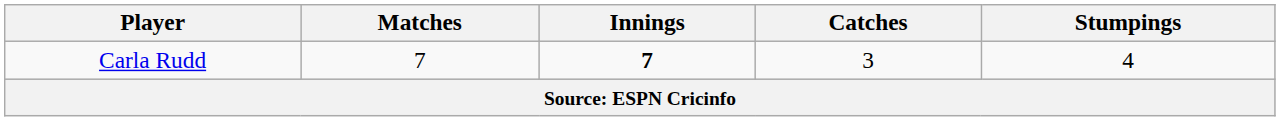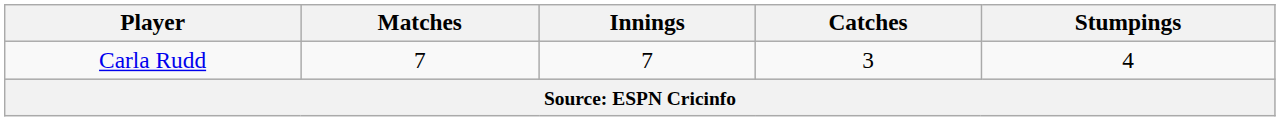Carla Rudd | Innings: bold -> normal
